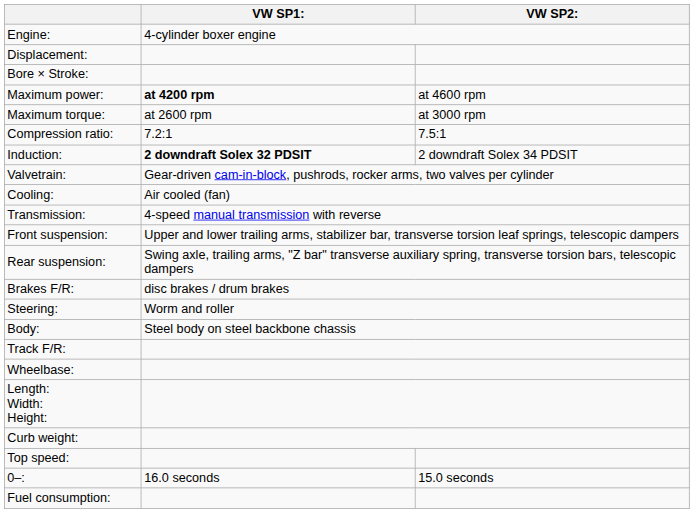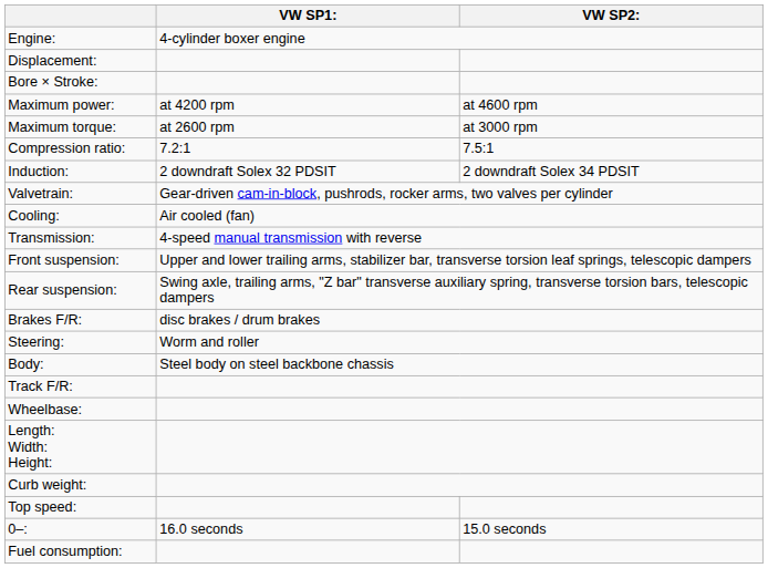Maximum power: | VW SP1:: bold -> normal
Induction: | VW SP1:: bold -> normal
